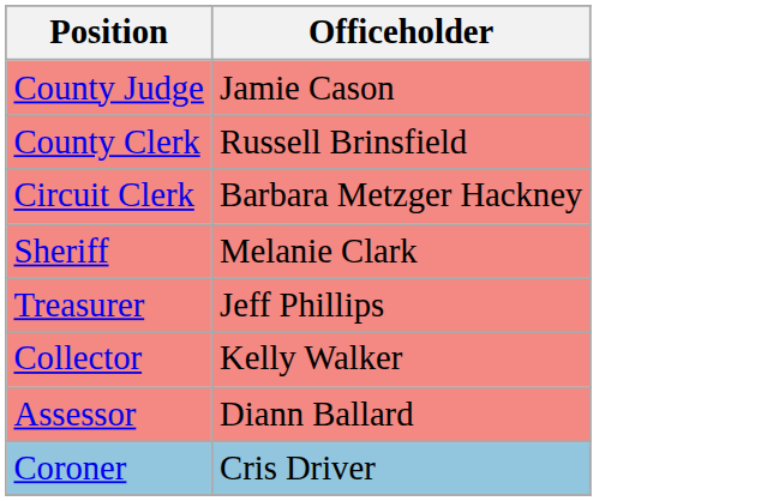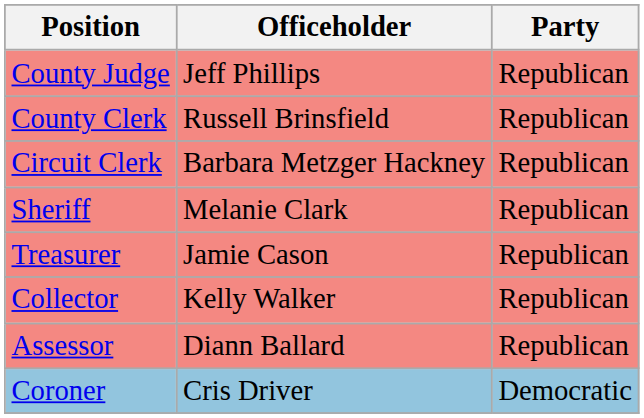+ column: Party | Republican | Republican | Republican | Republican | Republican | Republican | Republican | Democratic
County Judge | Officeholder: Jamie Cason -> Jeff Phillips
Treasurer | Officeholder: Jeff Phillips -> Jamie Cason
